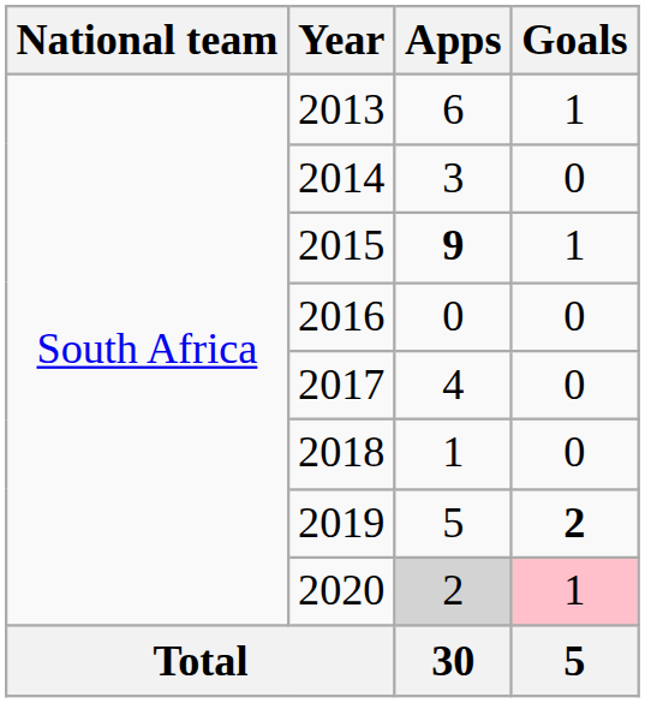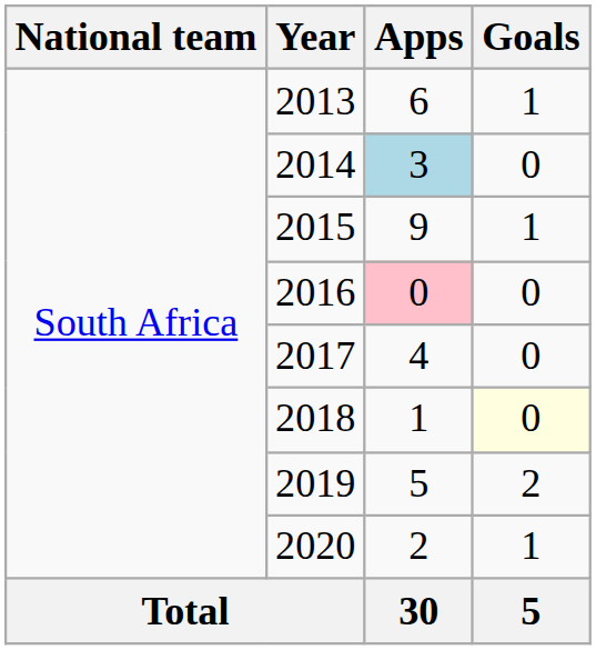2014 | Apps: no background -> lightblue background
2015 | Apps: bold -> normal
2016 | Apps: no background -> pink background
2018 | Goals: no background -> lightyellow background
2019 | Goals: bold -> normal
2020 | Apps: lightgrey background -> no background
2020 | Goals: pink background -> no background
